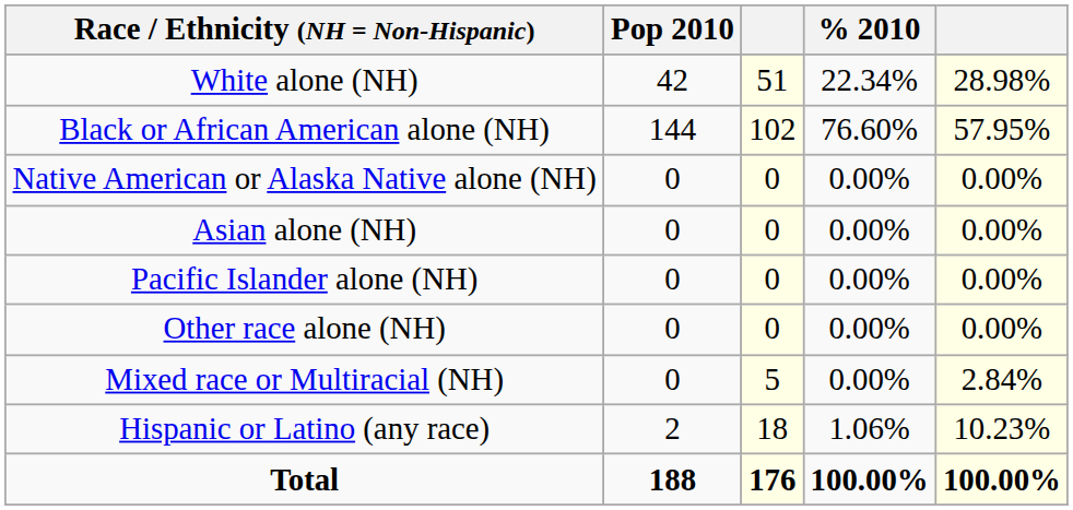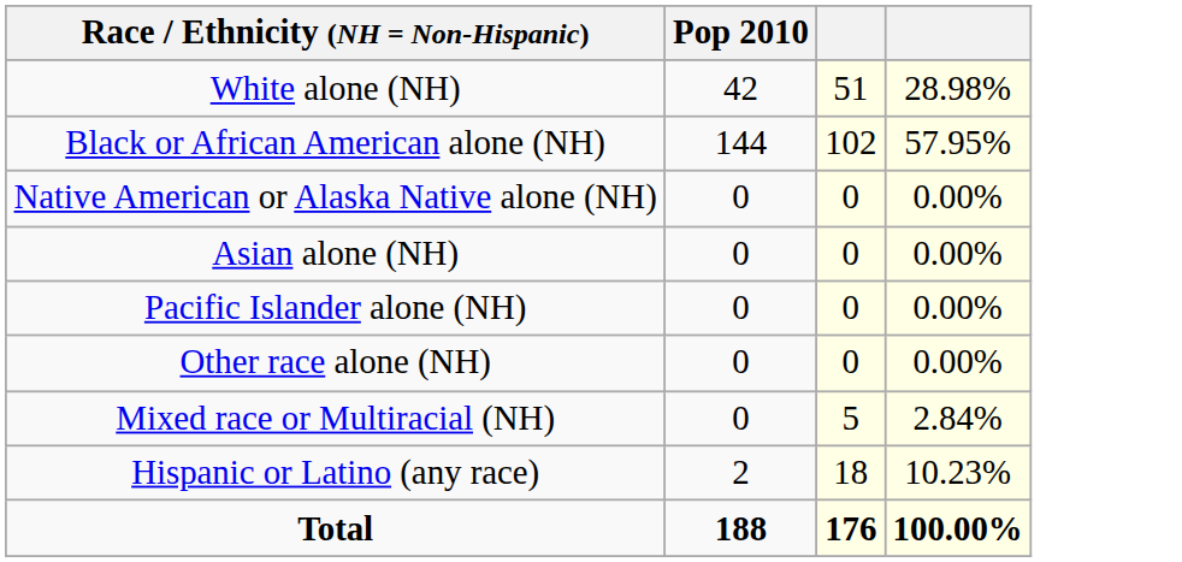- column: % 2010 | 22.34% | 76.60% | 0.00% | 0.00% | 0.00% | 0.00% | 0.00% | 1.06% | 100.00%
